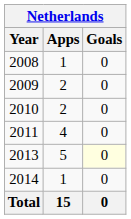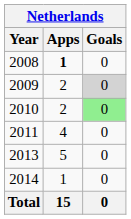2008 | Apps: normal -> bold
2009 | Goals: no background -> lightgrey background
2010 | Goals: no background -> lightgreen background
2013 | Goals: lightyellow background -> no background
